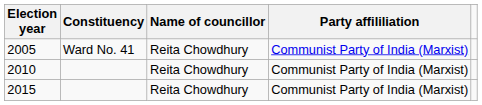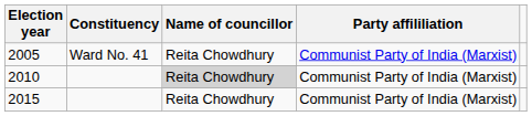2010 | Name of councillor: no background -> lightgrey background
